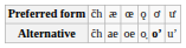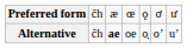Alternative | column 3: normal -> bold
Alternative | column 6: bold -> normal
